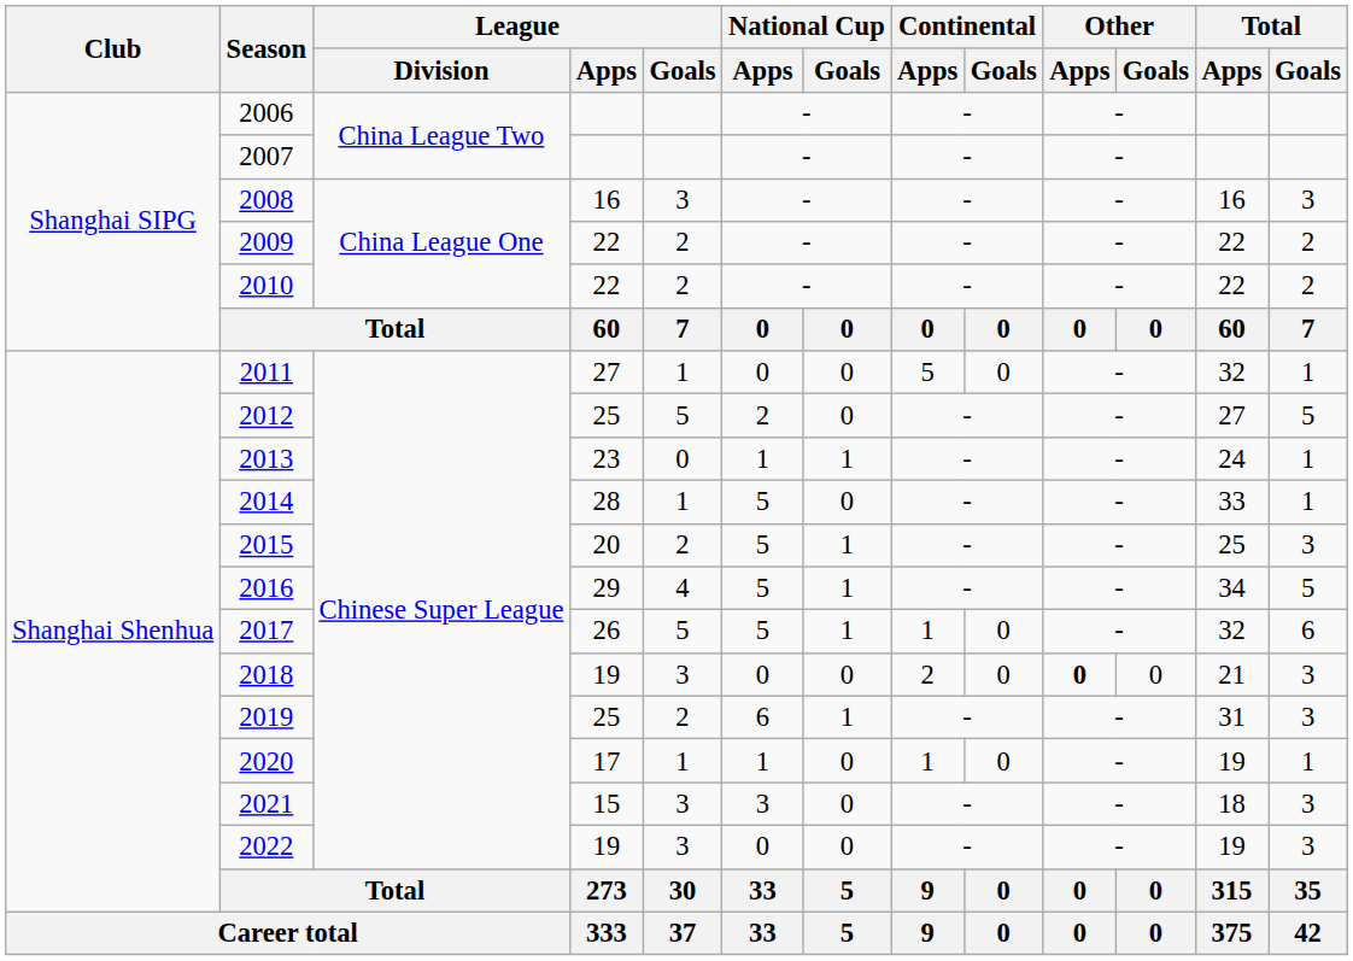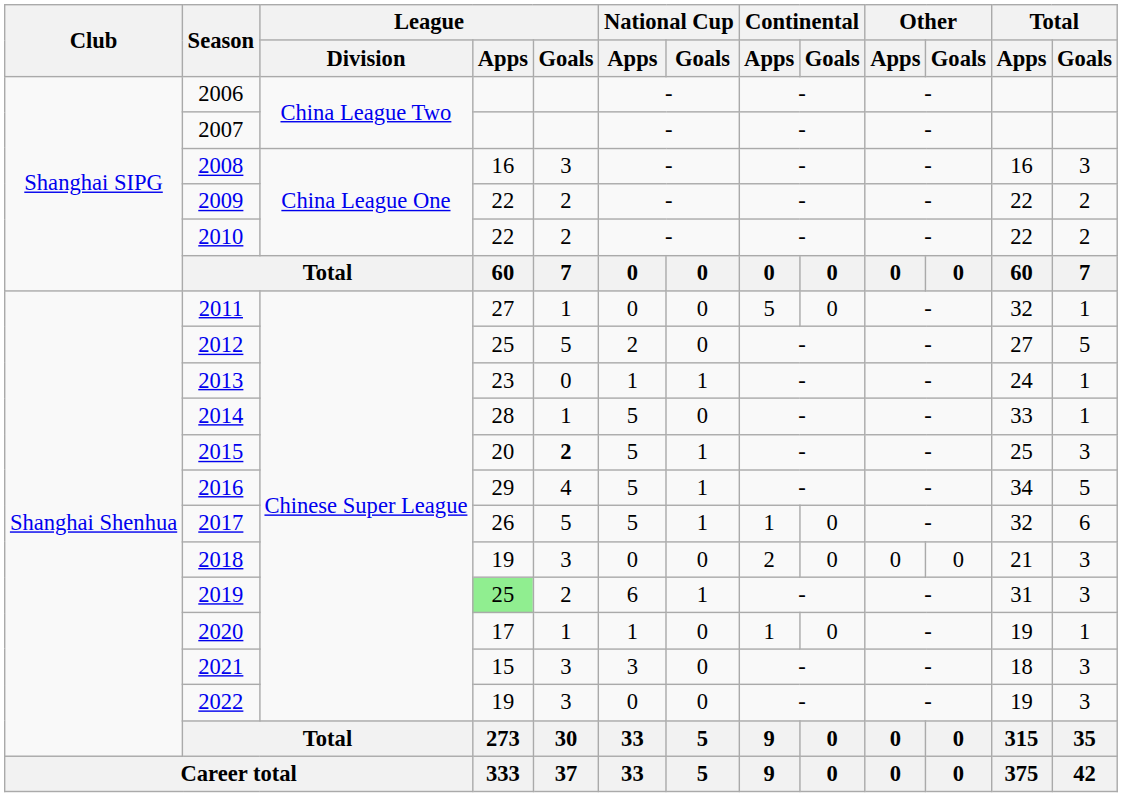2015 | League / Goals: normal -> bold
2018 | Other / Apps: bold -> normal
2019 | League / Apps: no background -> lightgreen background
